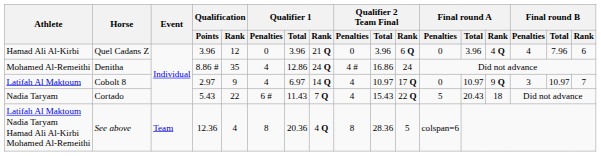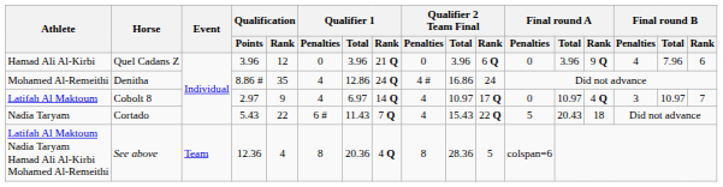Hamad Ali Al-Kirbi | Final round A / Rank: 4 Q -> 9 Q
Latifah Al Maktoum | Final round A / Rank: 9 Q -> 4 Q
